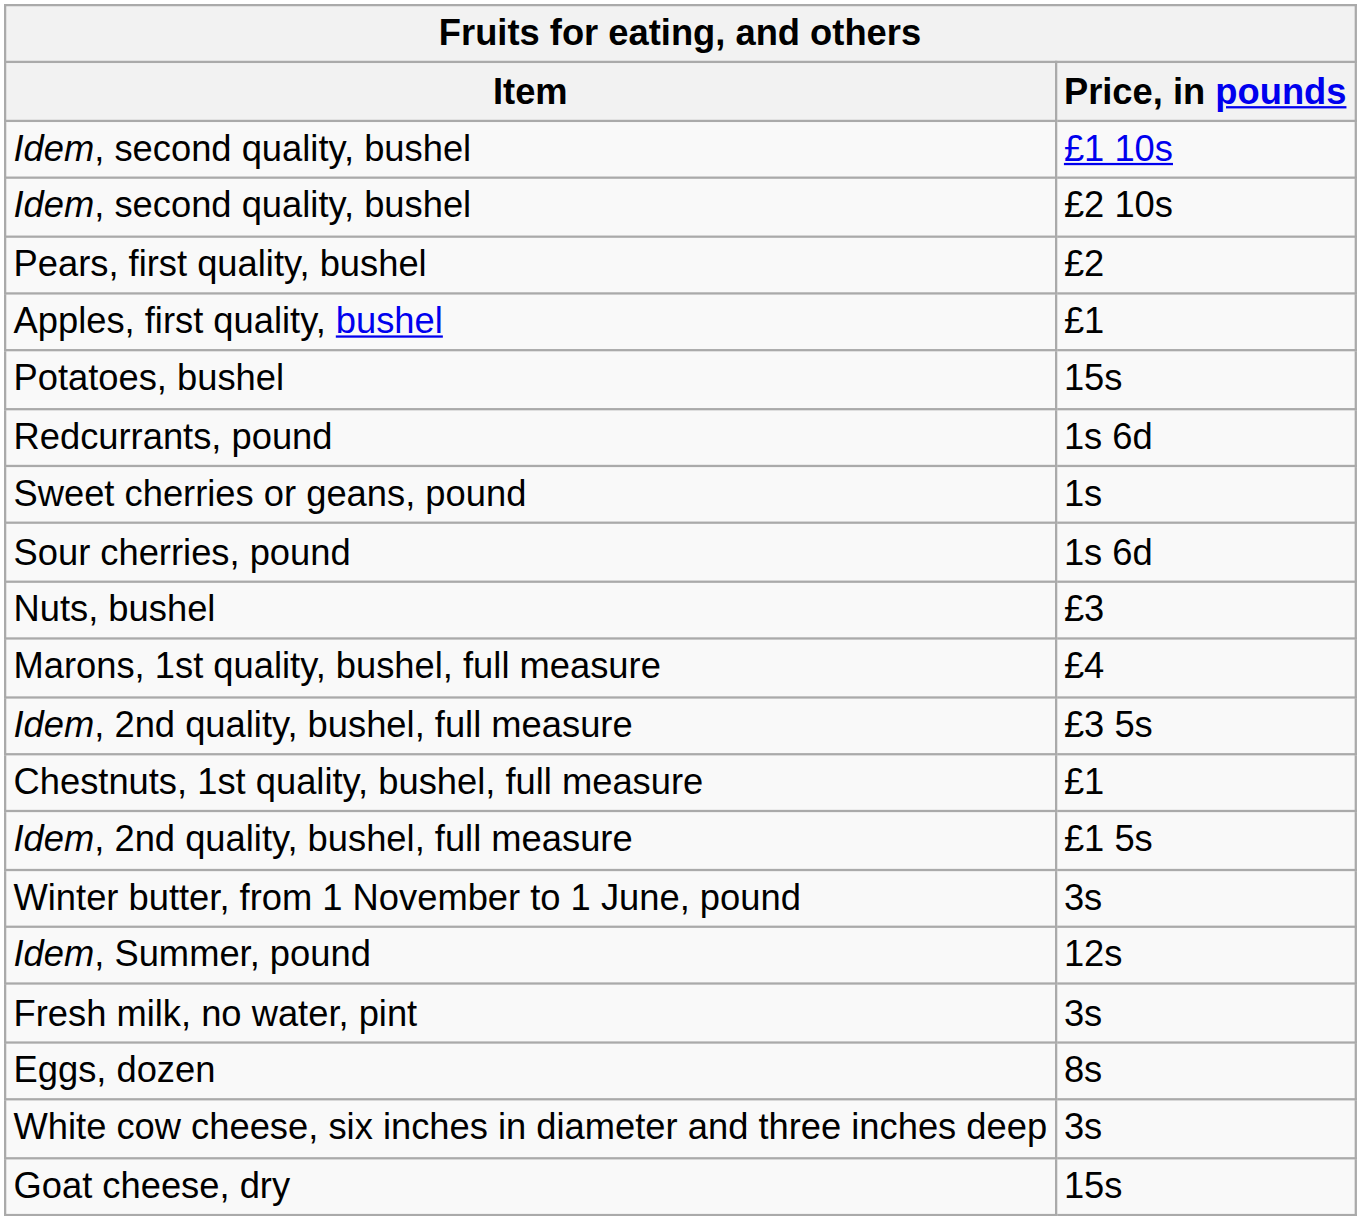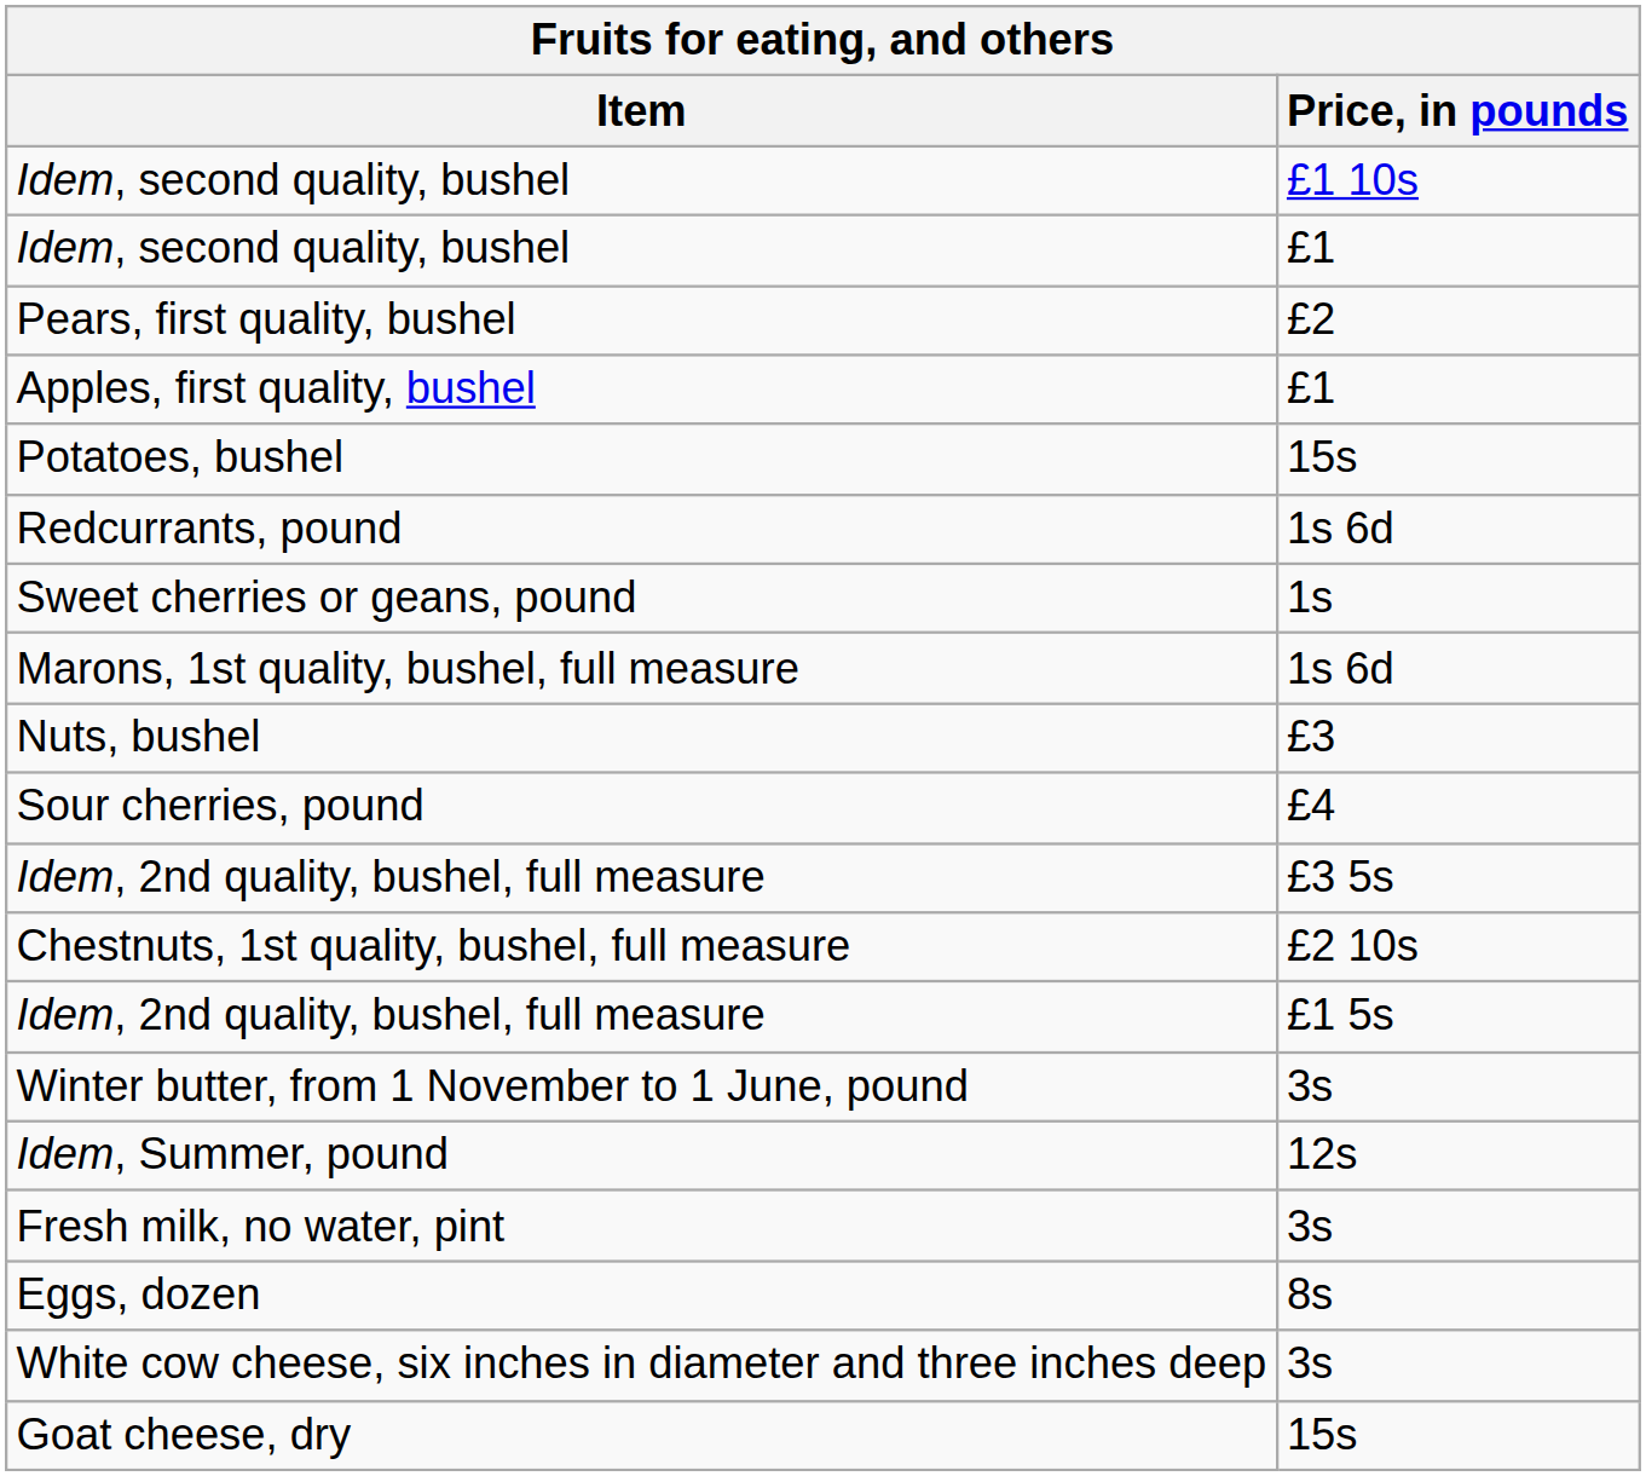row 4 | Price, in pounds: £2 10s -> £1
row 10 | Item: Sour cherries, pound -> Marons, 1st quality, bushel, full measure
row 12 | Item: Marons, 1st quality, bushel, full measure -> Sour cherries, pound
row 14 | Price, in pounds: £1 -> £2 10s
